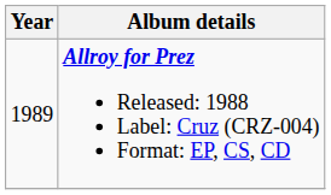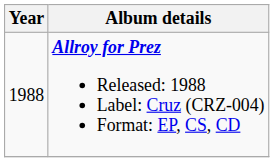row 2 | Year: 1989 -> 1988
